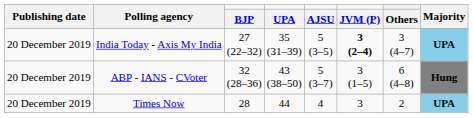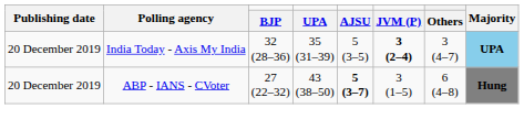India Today - Axis My India | BJP: 27 (22–32) -> 32 (28–36)
ABP - IANS - CVoter | BJP: 32 (28–36) -> 27 (22–32)
ABP - IANS - CVoter | AJSU: normal -> bold
- row: 20 December 2019 | Times Now | 28 | 44 | 4 | 3 | 2 | UPA
